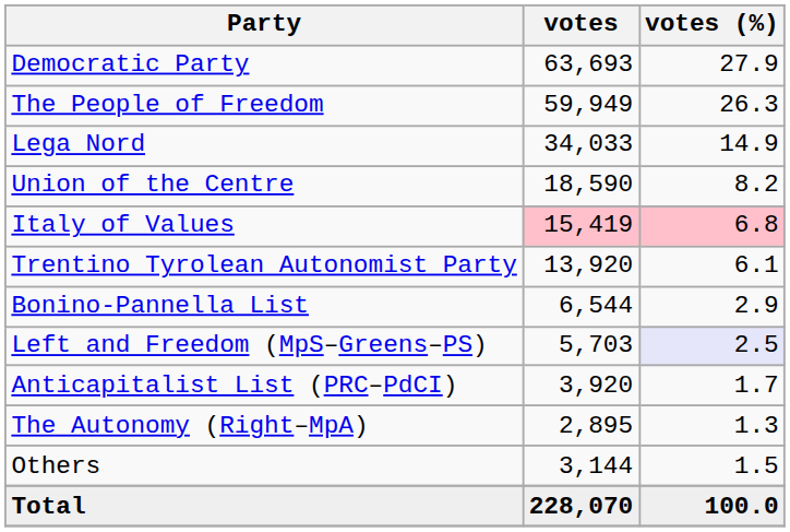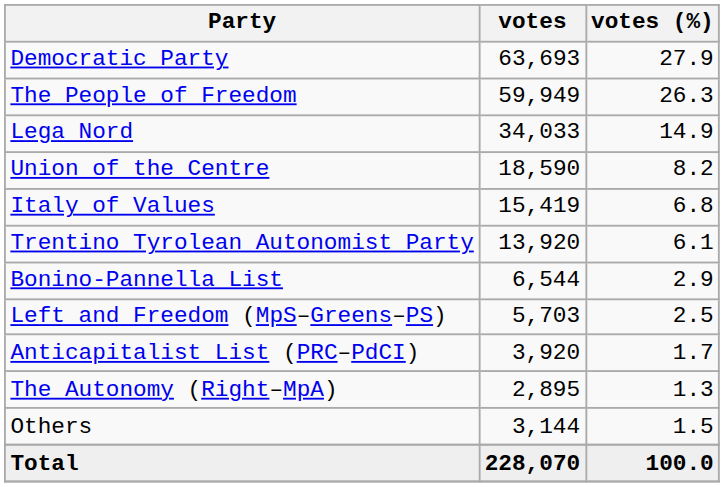Italy of Values | votes: pink background -> no background
Italy of Values | votes (%): pink background -> no background
Left and Freedom (MpS–Greens–PS) | votes (%): lavender background -> no background
